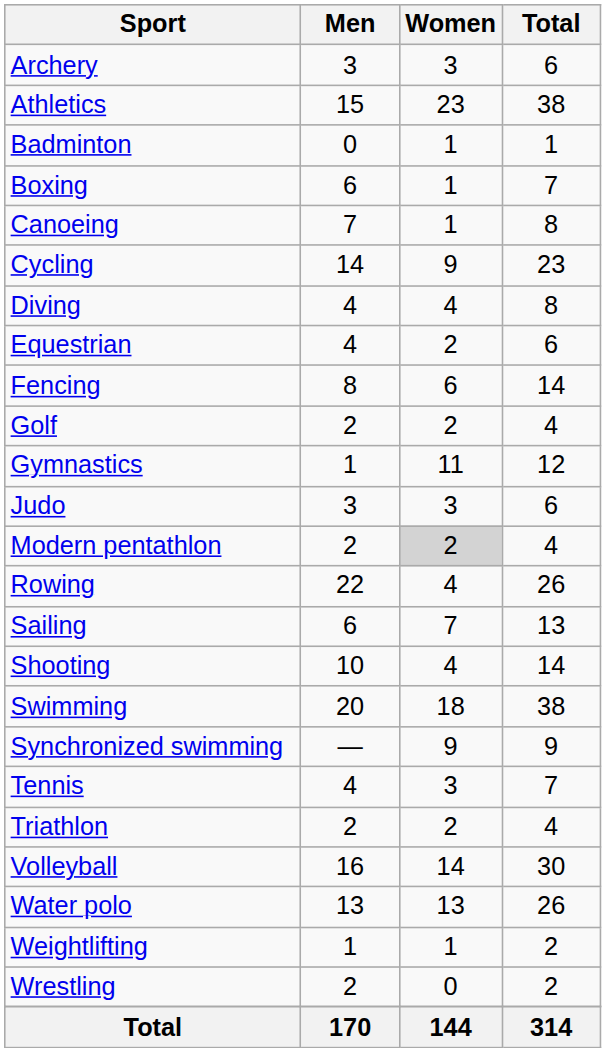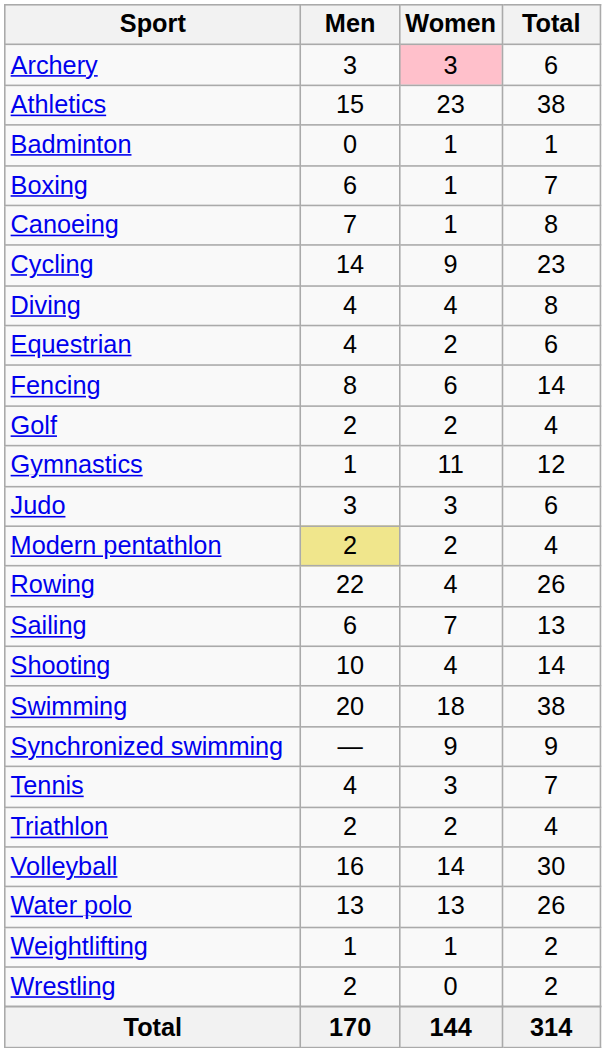Archery | Women: no background -> pink background
Modern pentathlon | Men: no background -> khaki background
Modern pentathlon | Women: lightgrey background -> no background
